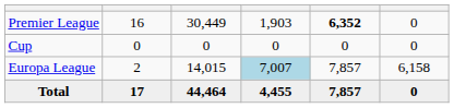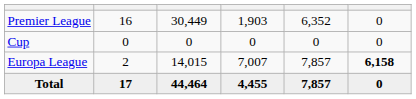Premier League | column 5: bold -> normal
Europa League | column 4: lightblue background -> no background
Europa League | column 6: normal -> bold
